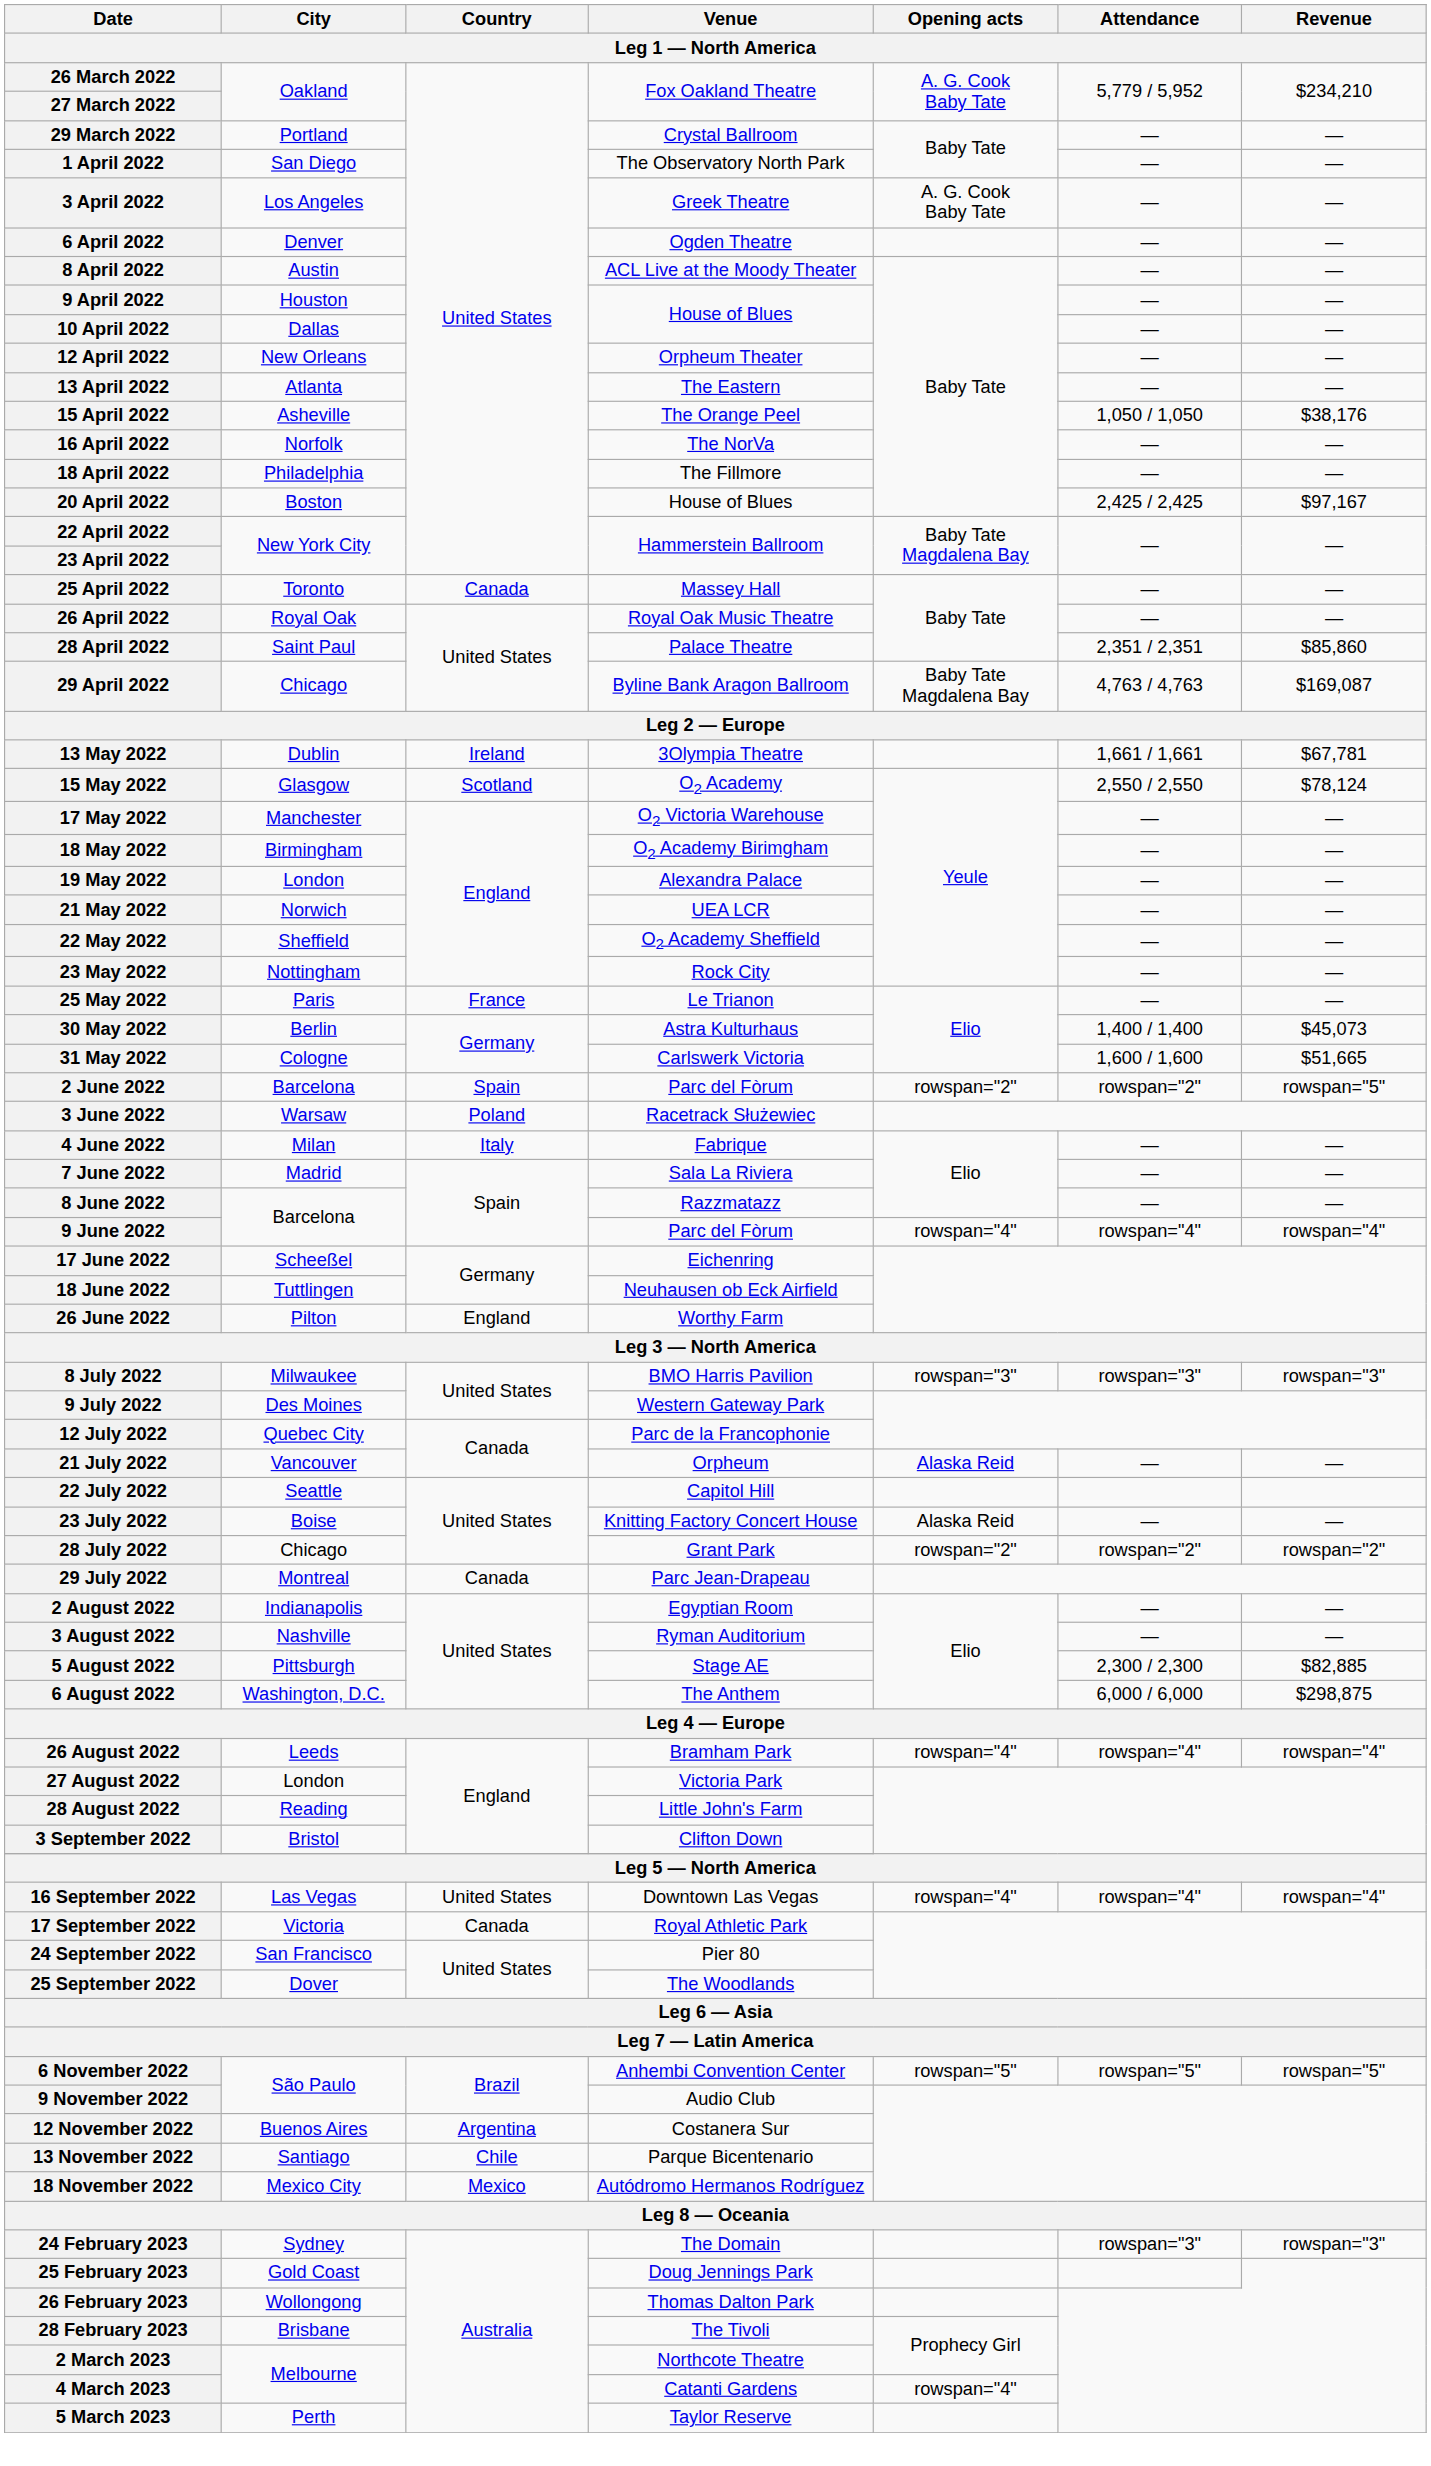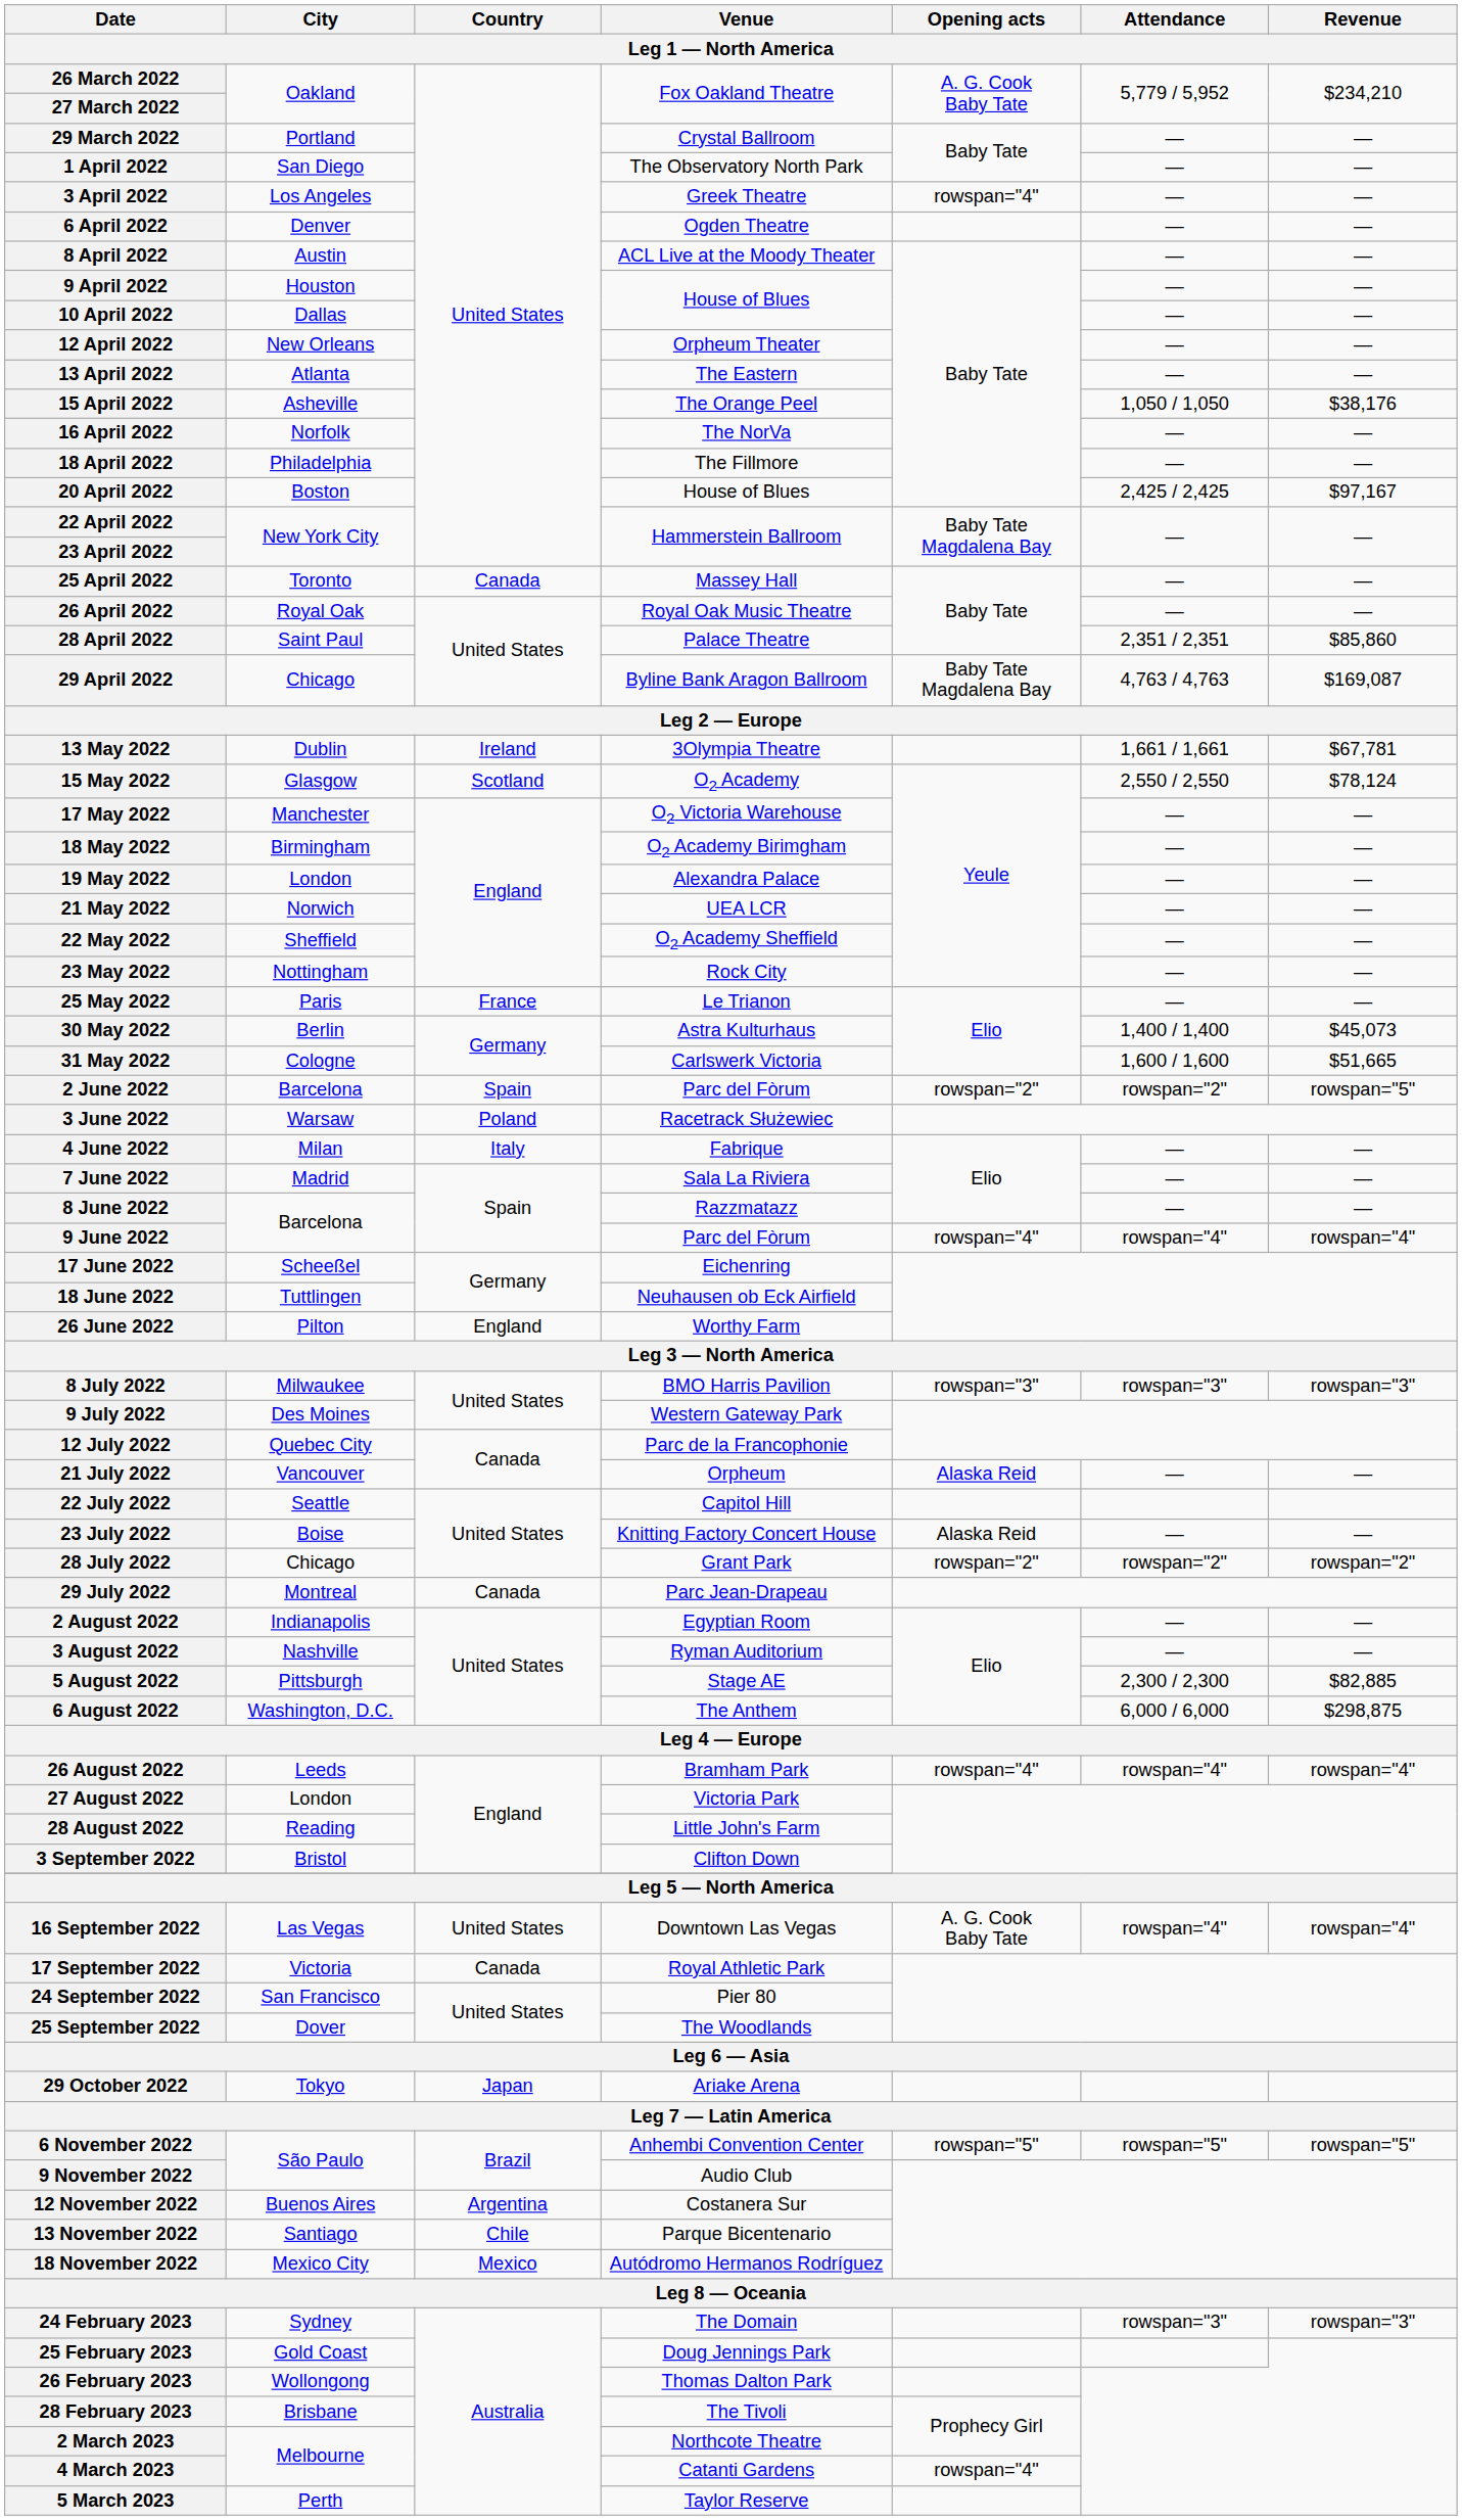3 April 2022 | Opening acts: A. G. Cook Baby Tate -> rowspan="4"
16 September 2022 | Opening acts: rowspan="4" -> A. G. Cook Baby Tate
+ row: 29 October 2022 | Tokyo | Japan | Ariake Arena
